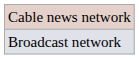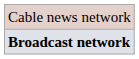row 2 | column 1: normal -> bold
